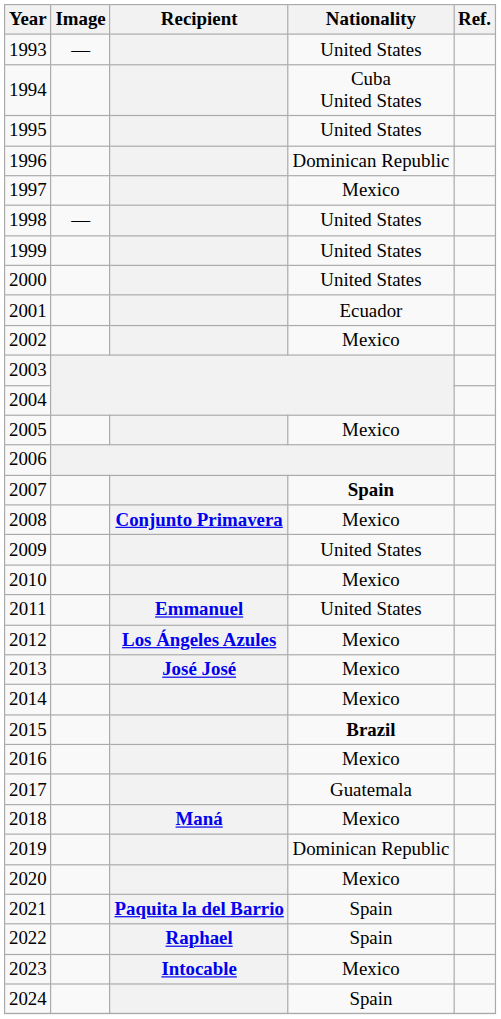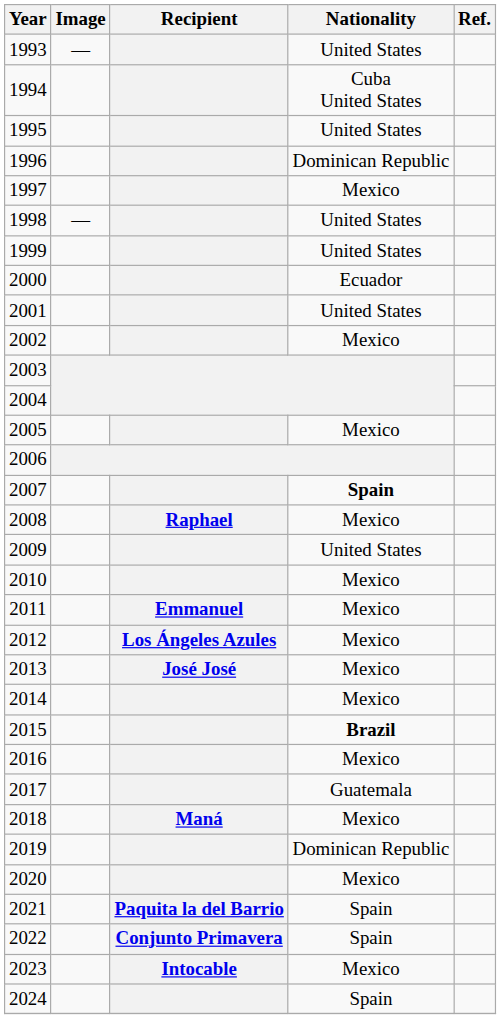2000 | Nationality: United States -> Ecuador
2001 | Nationality: Ecuador -> United States
2008 | Recipient: Conjunto Primavera -> Raphael
2011 | Nationality: United States -> Mexico
2022 | Recipient: Raphael -> Conjunto Primavera
